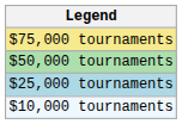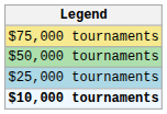row 5 | column 1: normal -> bold
